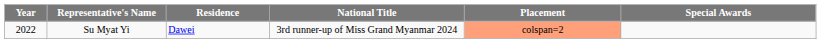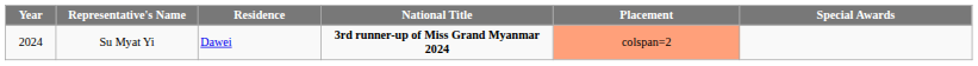Su Myat Yi | Year: 2022 -> 2024
Su Myat Yi | National Title: normal -> bold
